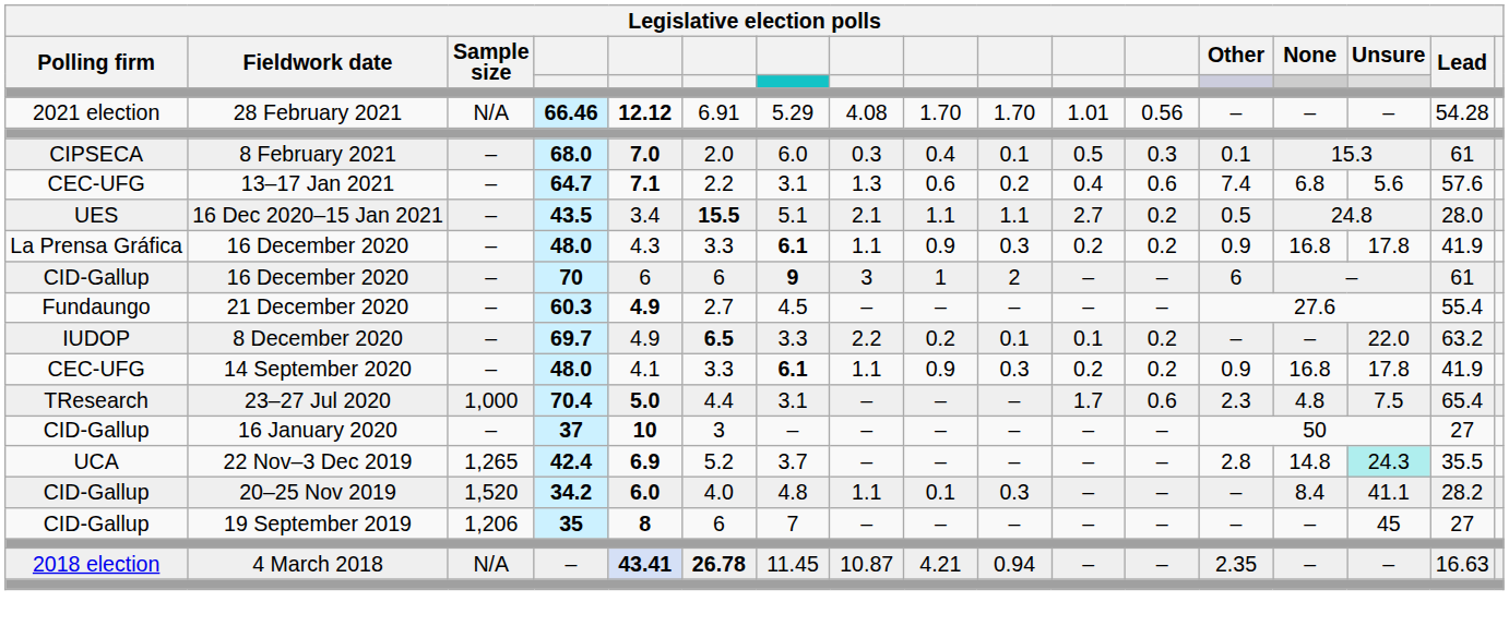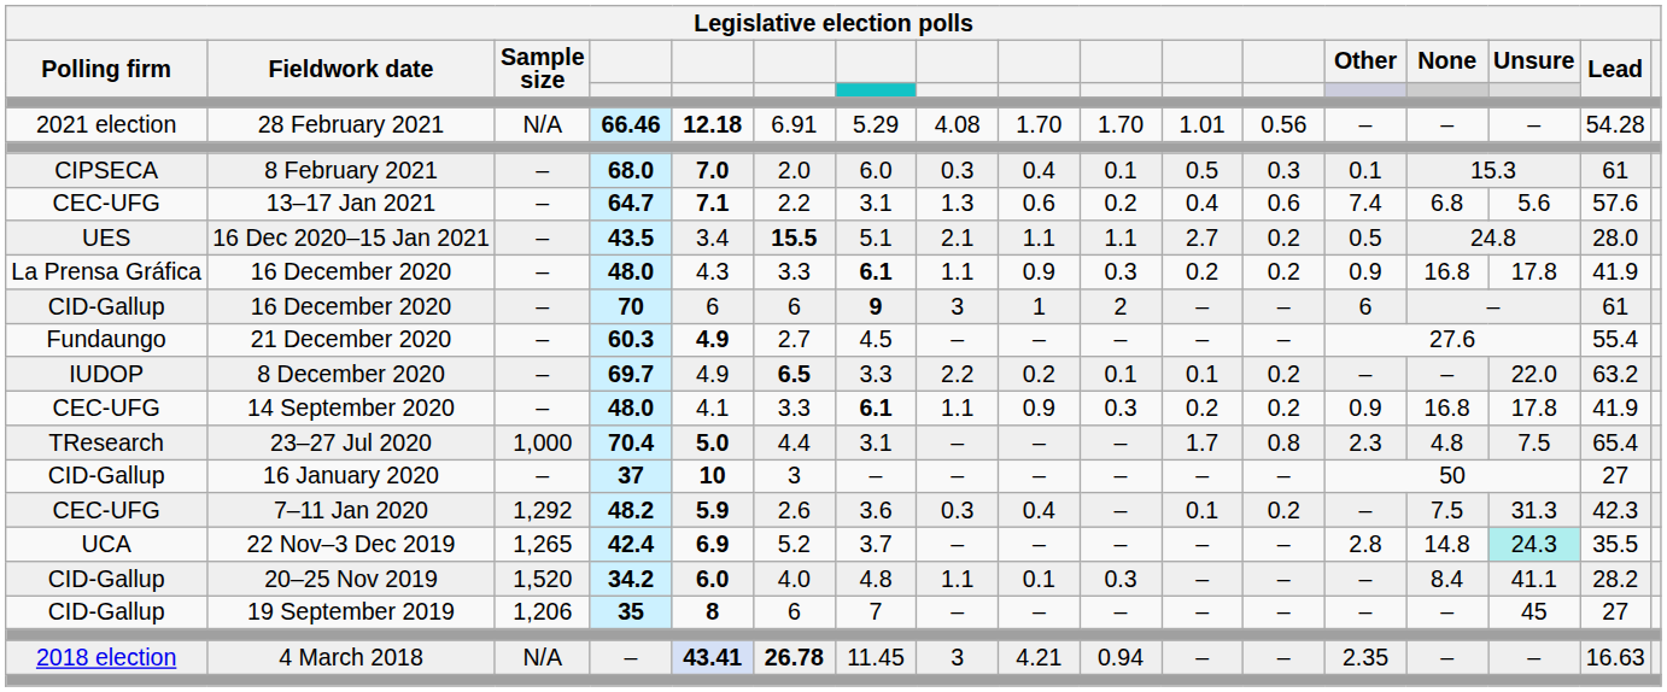28 February 2021 | column 5: 12.12 -> 12.18
23–27 Jul 2020 | column 12: 0.6 -> 0.8
+ row: CEC-UFG | 7–11 Jan 2020 | 1,292 | 48.2 | 5.9 | 2.6 | 3.6 | 0.3 | 0.4 | – | 0.1 | 0.2 | – | 7.5 | 31.3 | 42.3
4 March 2018 | column 8: 10.87 -> 3
